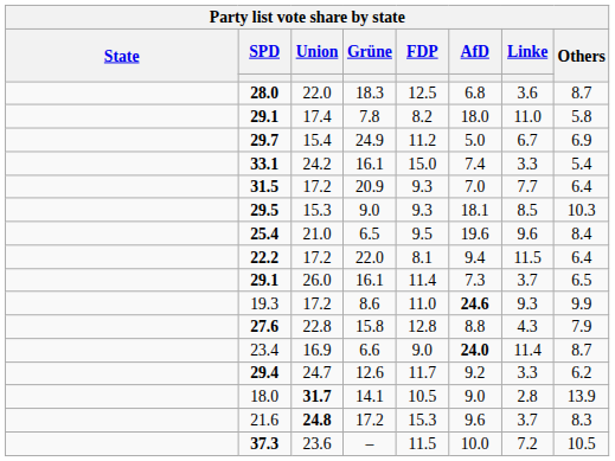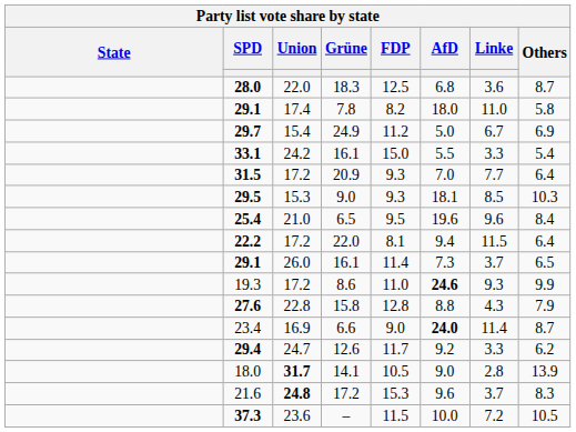33.1 | AfD: 7.4 -> 5.5
